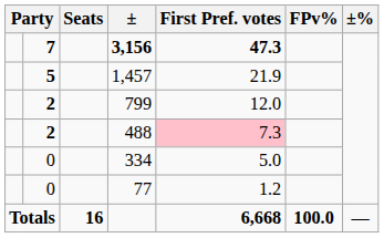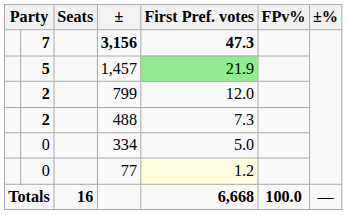1,457 | First Pref. votes: no background -> lightgreen background
488 | First Pref. votes: pink background -> no background
77 | First Pref. votes: no background -> lightyellow background
